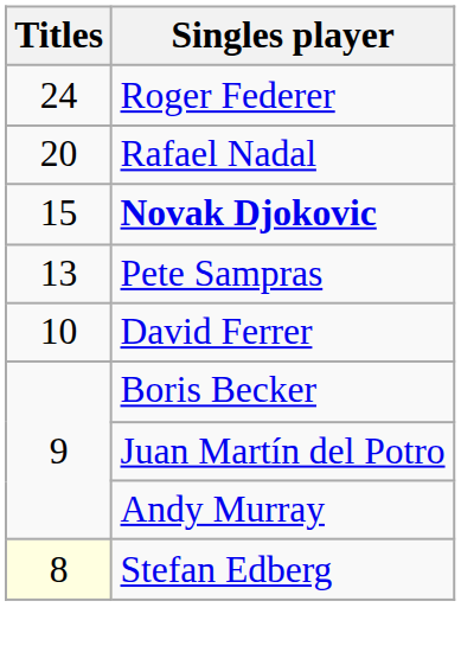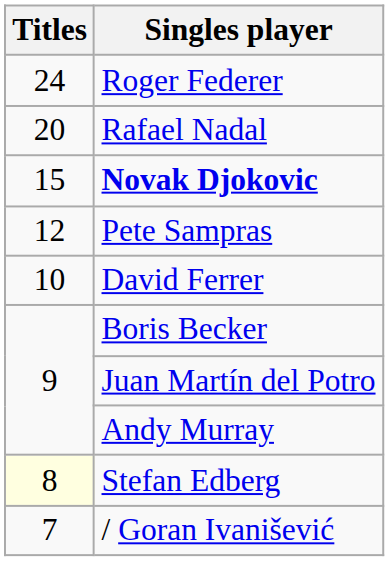Pete Sampras | Titles: 13 -> 12
+ row: 7 | / Goran Ivanišević
